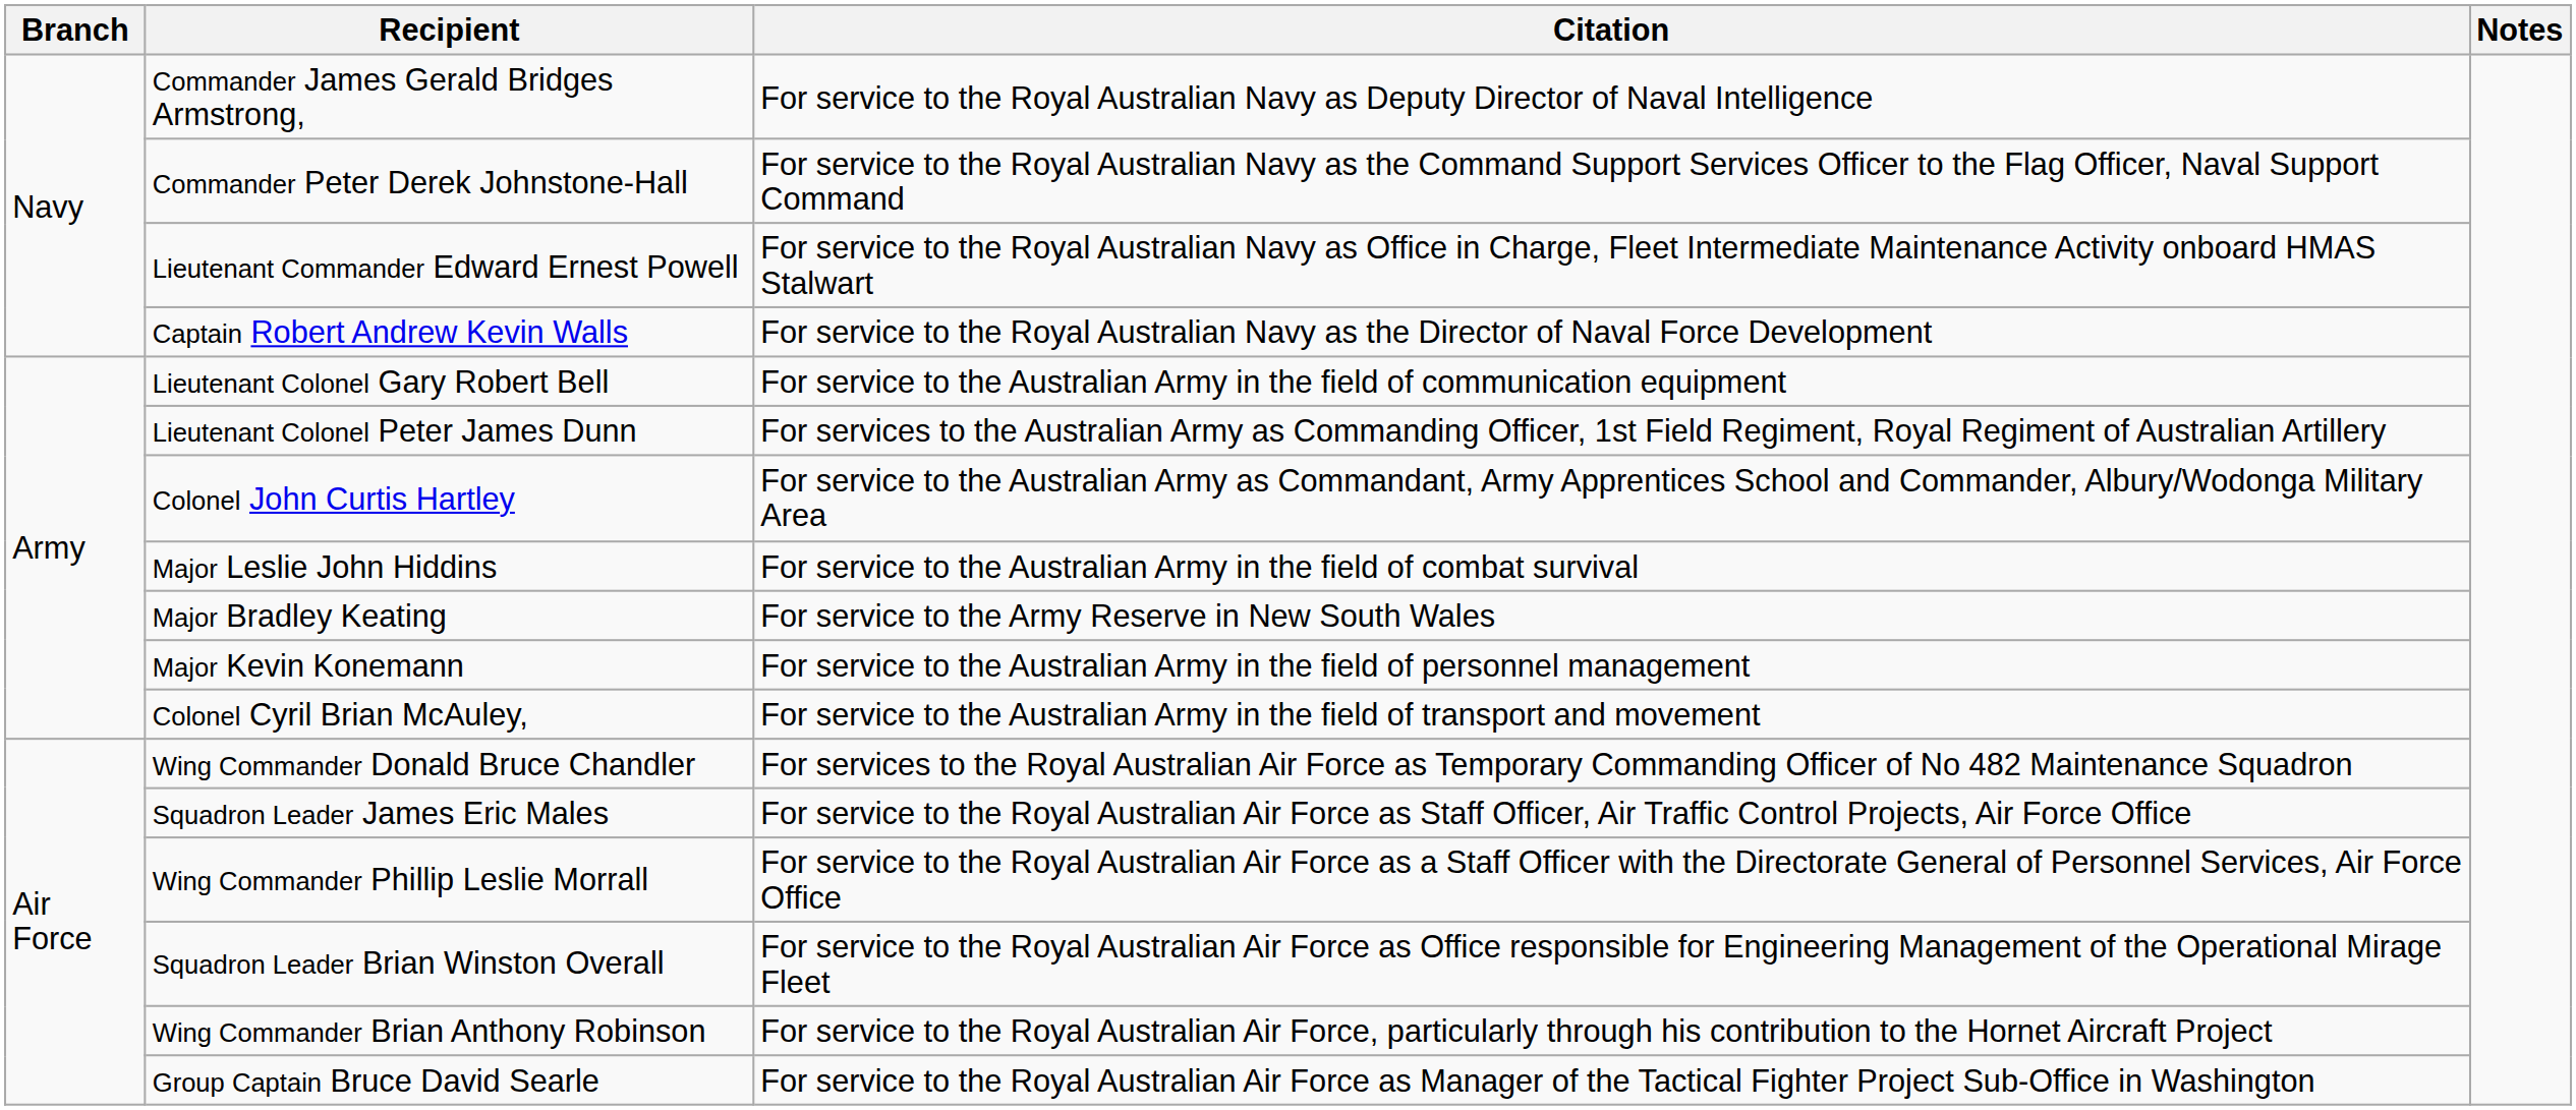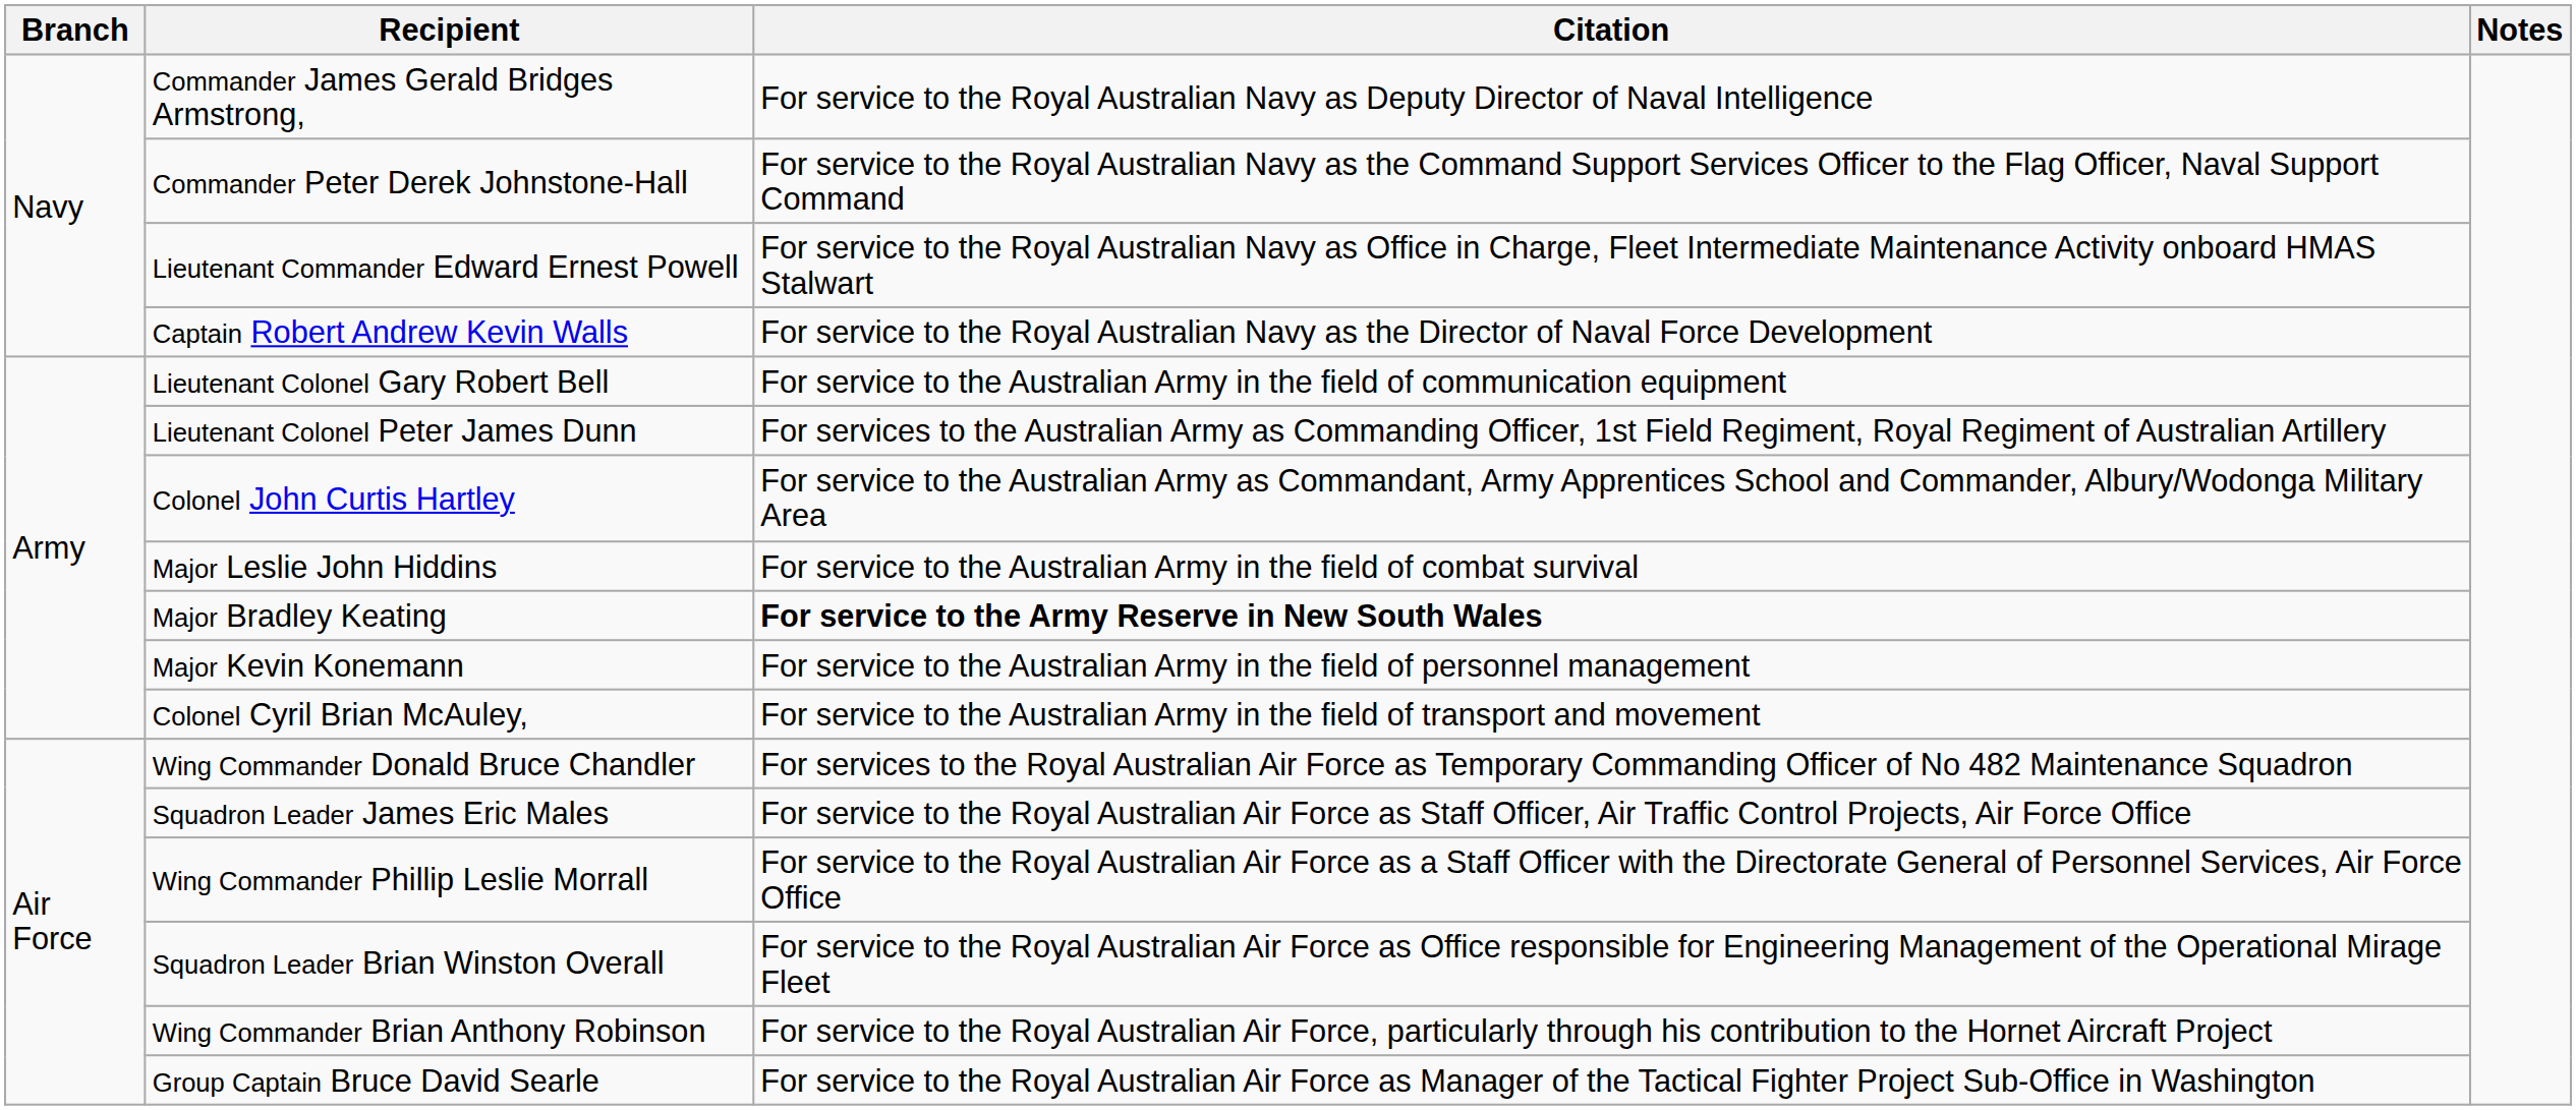Major Bradley Keating | Citation: normal -> bold
